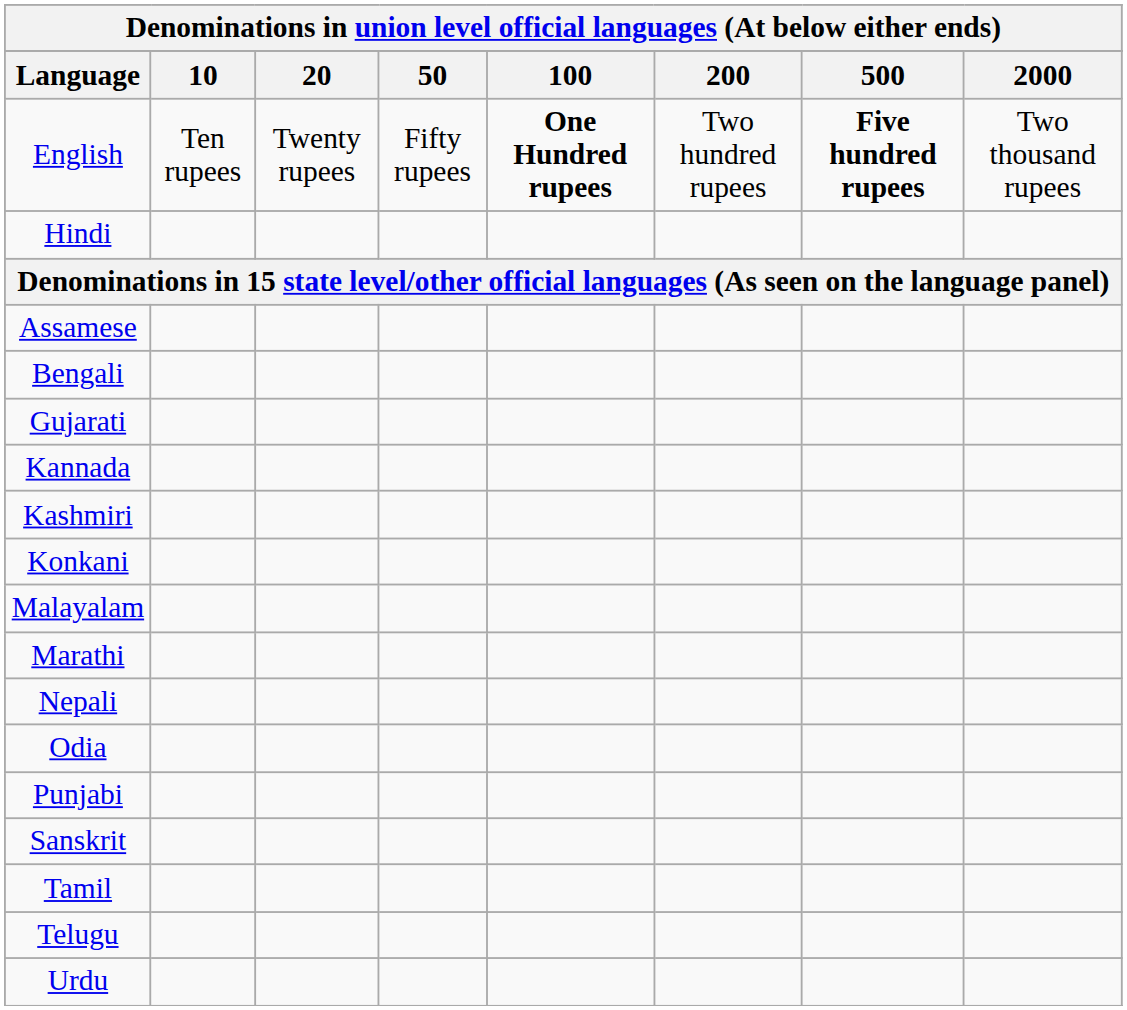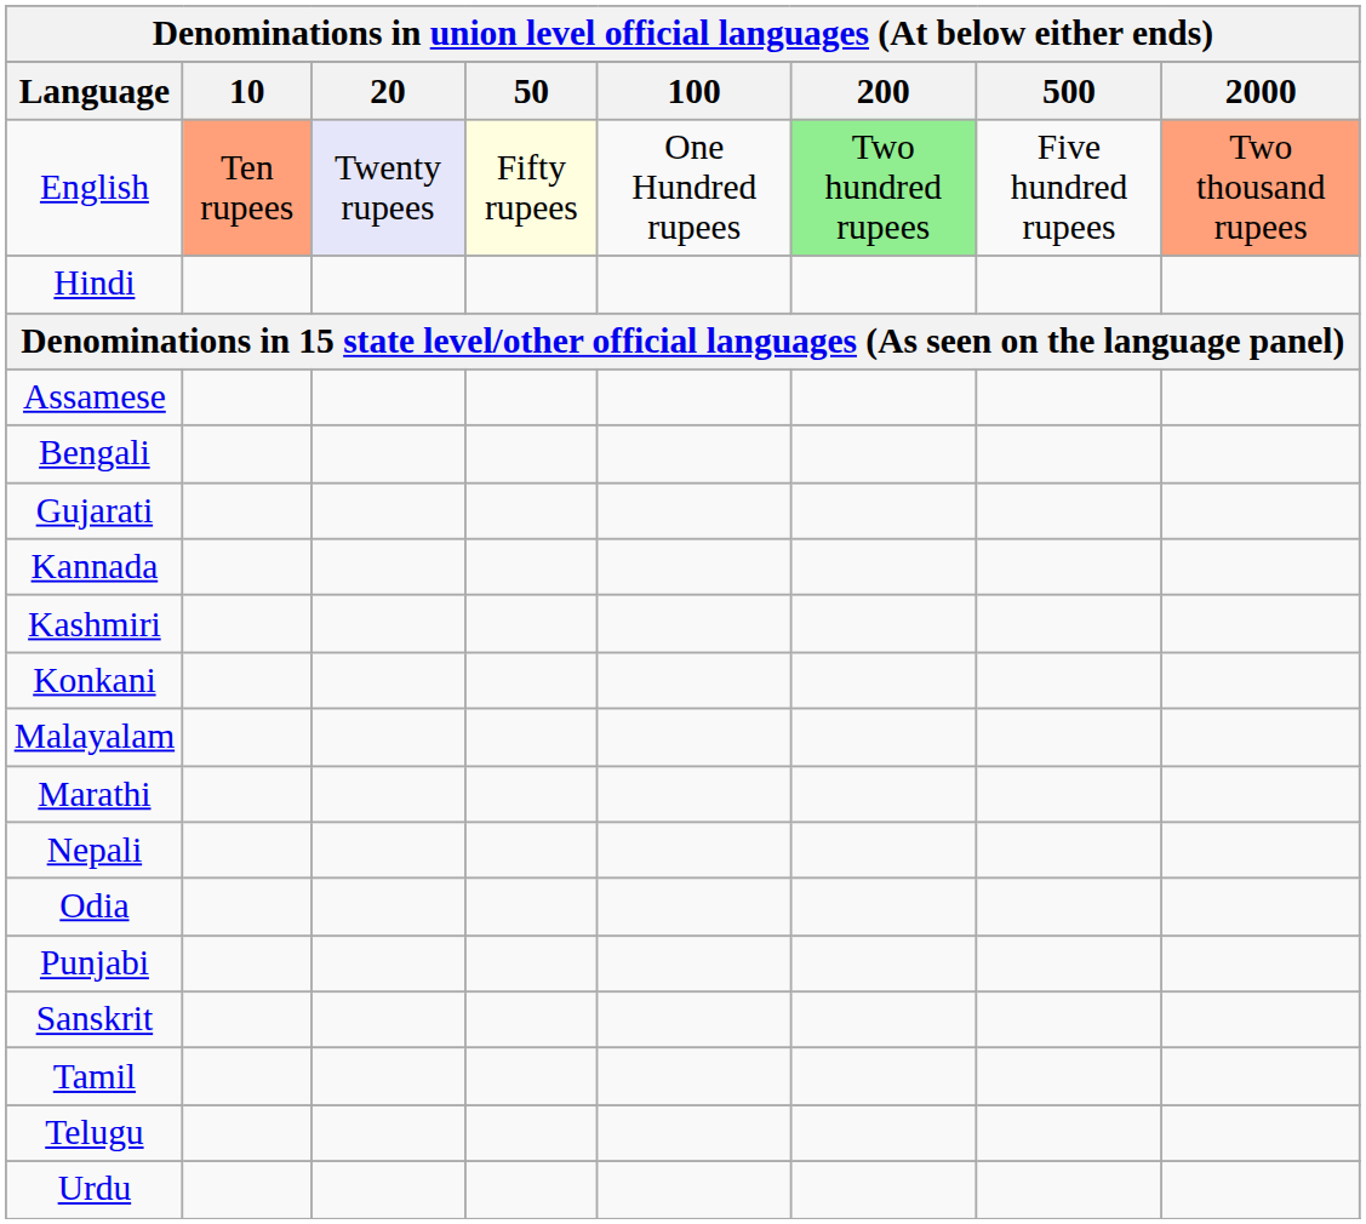English | 10: no background -> lightsalmon background
English | 20: no background -> lavender background
English | 50: no background -> lightyellow background
English | 100: bold -> normal
English | 200: no background -> lightgreen background
English | 500: bold -> normal
English | 2000: no background -> lightsalmon background
